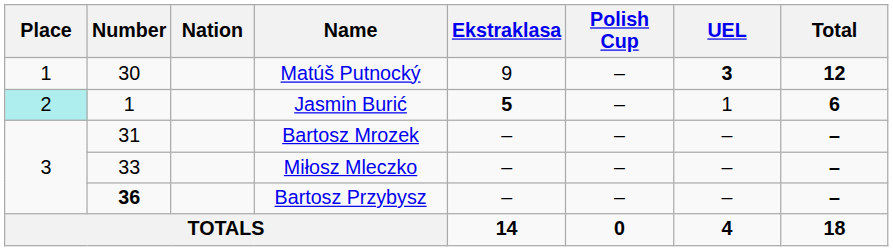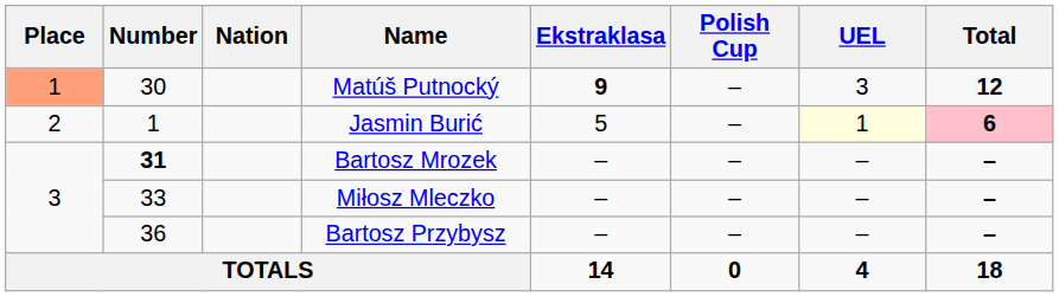Matúš Putnocký | Place: no background -> lightsalmon background
Matúš Putnocký | Ekstraklasa: normal -> bold
Matúš Putnocký | UEL: bold -> normal
Jasmin Burić | Place: paleturquoise background -> no background
Jasmin Burić | Ekstraklasa: bold -> normal
Jasmin Burić | UEL: no background -> lightyellow background
Jasmin Burić | Total: no background -> pink background
Bartosz Mrozek | Number: normal -> bold
Bartosz Przybysz | Number: bold -> normal
